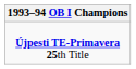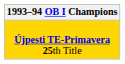row 2 | column 1: no background -> gold background
